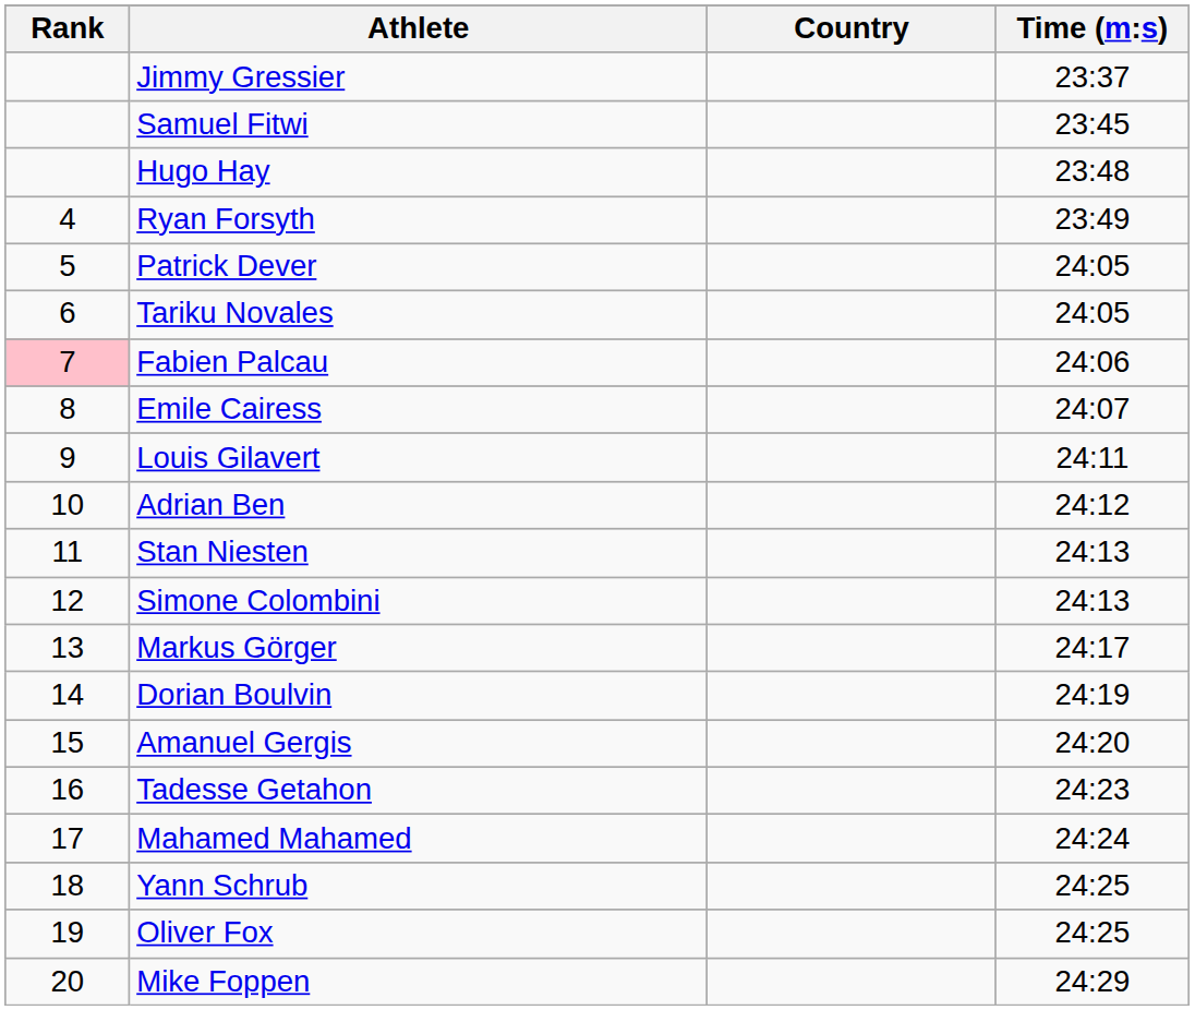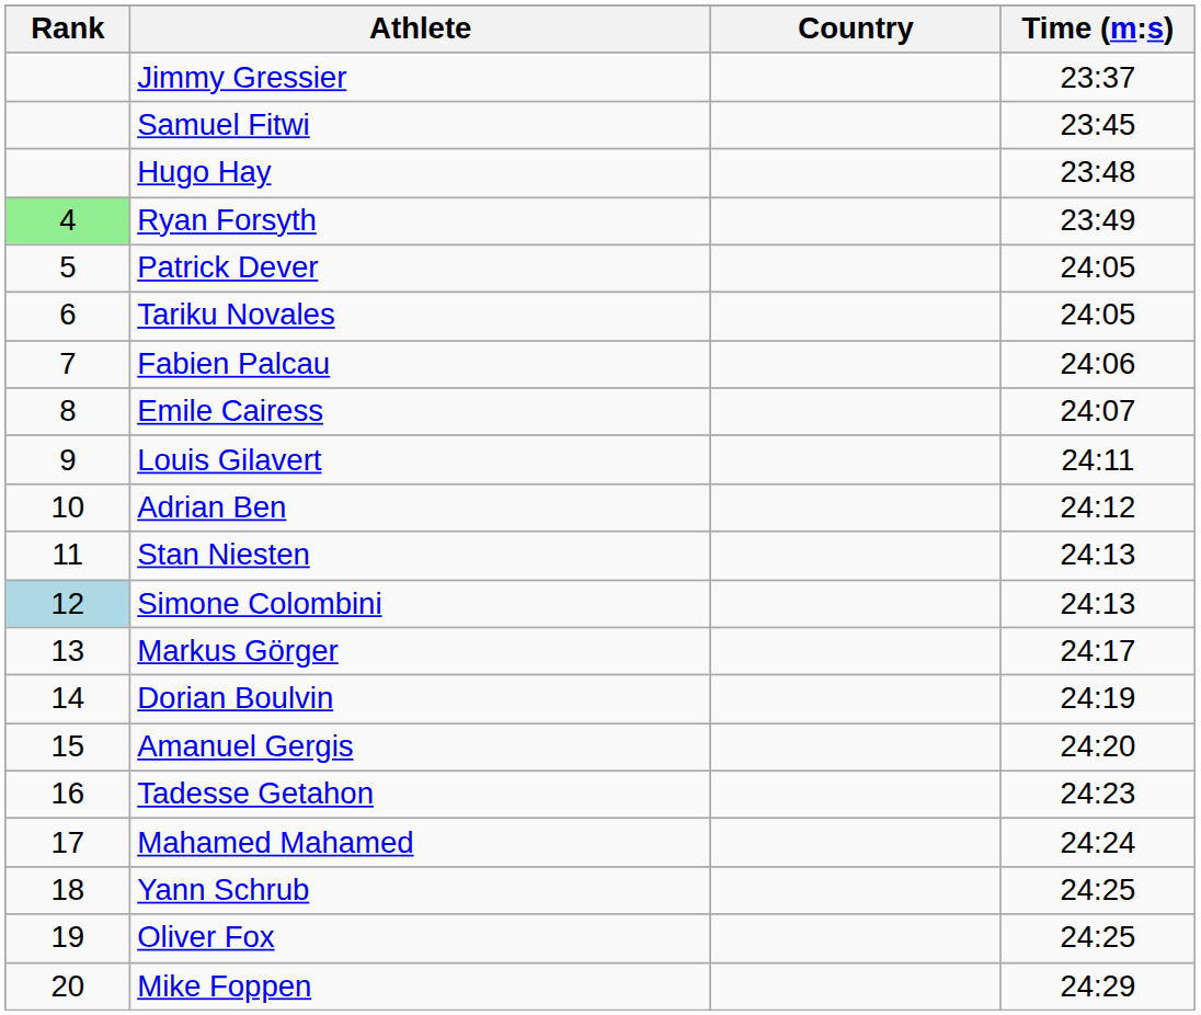Ryan Forsyth | Rank: no background -> lightgreen background
Fabien Palcau | Rank: pink background -> no background
Simone Colombini | Rank: no background -> lightblue background
